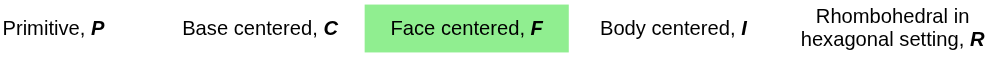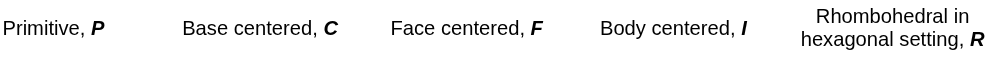Primitive, P | column 3: lightgreen background -> no background
